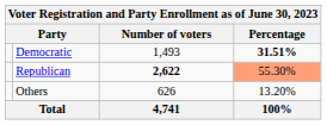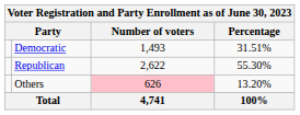Democratic | Percentage: bold -> normal
Republican | Number of voters: bold -> normal
Republican | Percentage: lightsalmon background -> no background
Others | Number of voters: no background -> pink background
